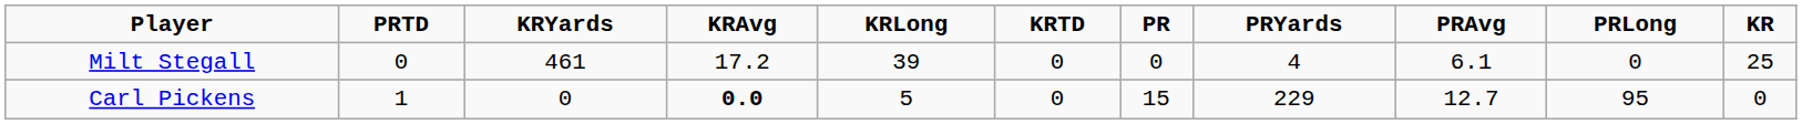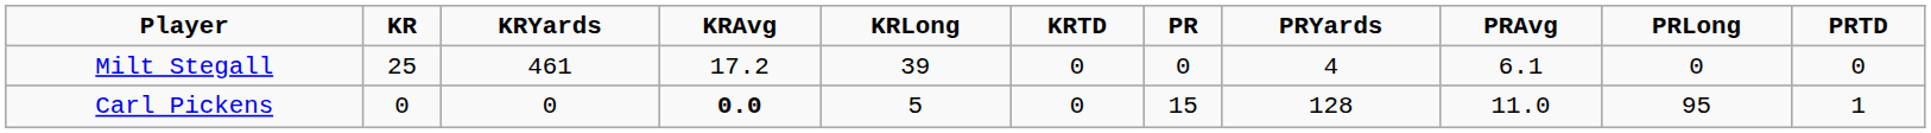columns swapped: KR <-> PRTD
Carl Pickens | PRYards: 229 -> 128
Carl Pickens | PRAvg: 12.7 -> 11.0
